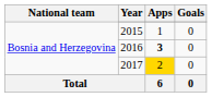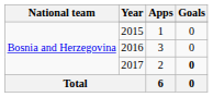2016 | Apps: bold -> normal
2017 | Apps: gold background -> no background
2017 | Goals: normal -> bold
